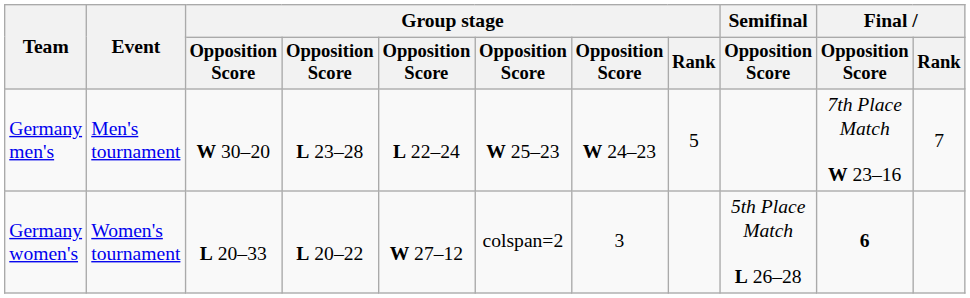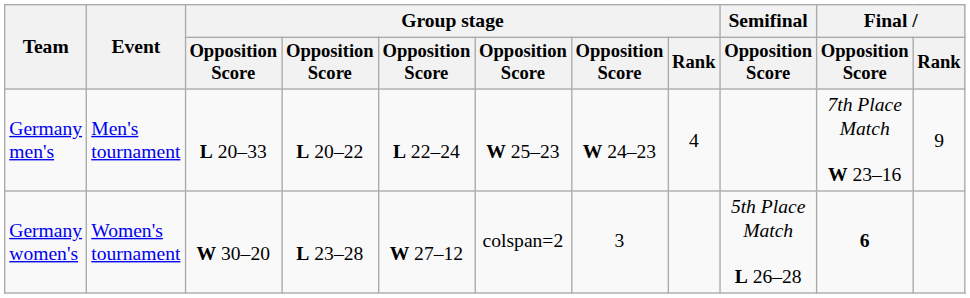Germany men's | column 3: W 30–20 -> L 20–33
Germany men's | column 4: L 23–28 -> L 20–22
Germany men's | Group stage / Rank: 5 -> 4
Germany men's | Final / Rank: 7 -> 9
Germany women's | column 3: L 20–33 -> W 30–20
Germany women's | column 4: L 20–22 -> L 23–28
